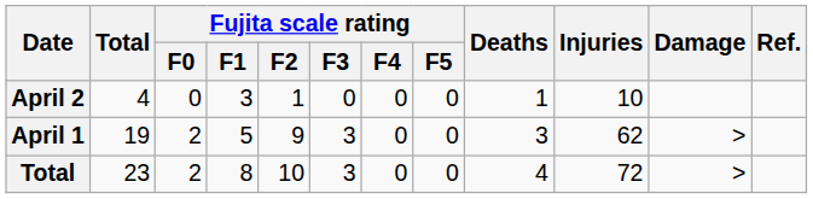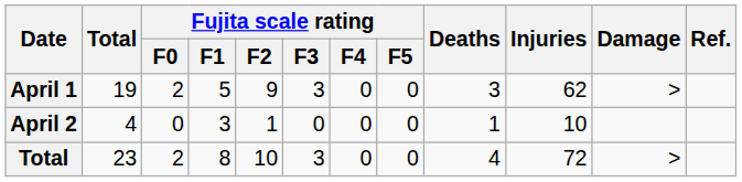rows swapped: April 1 <-> April 2
